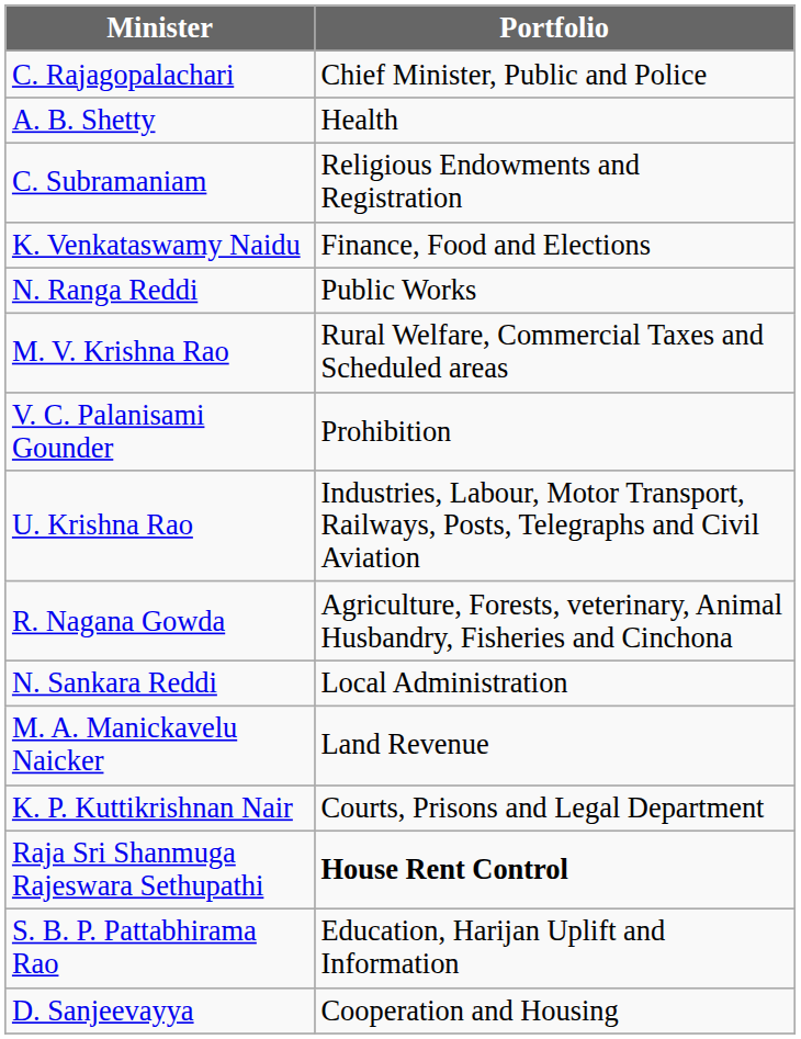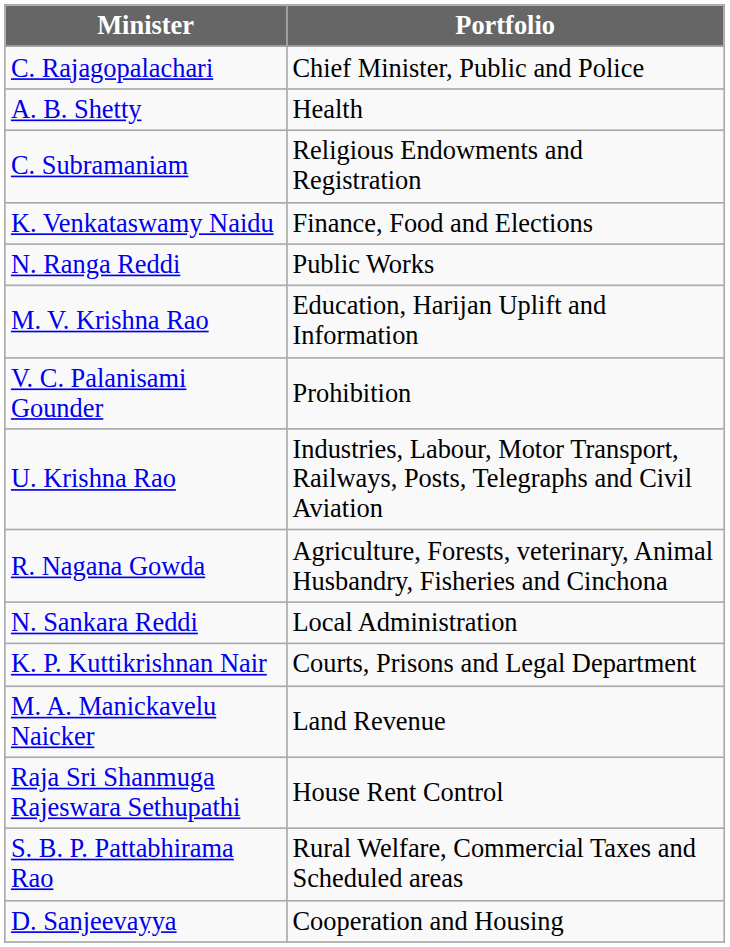M. V. Krishna Rao | Portfolio: Rural Welfare, Commercial Taxes and Scheduled areas -> Education, Harijan Uplift and Information
rows swapped: M. A. Manickavelu Naicker <-> K. P. Kuttikrishnan Nair
Raja Sri Shanmuga Rajeswara Sethupathi | Portfolio: bold -> normal
S. B. P. Pattabhirama Rao | Portfolio: Education, Harijan Uplift and Information -> Rural Welfare, Commercial Taxes and Scheduled areas
